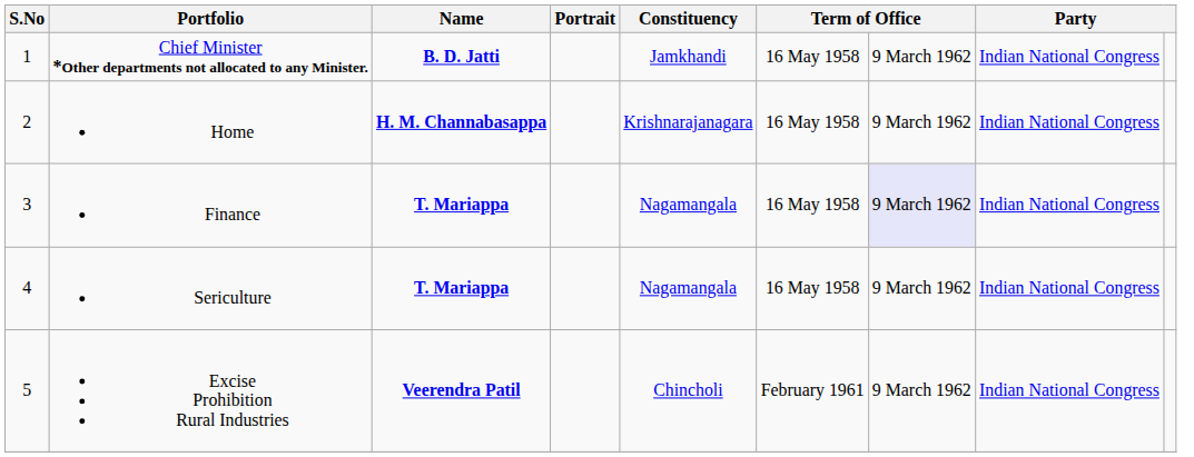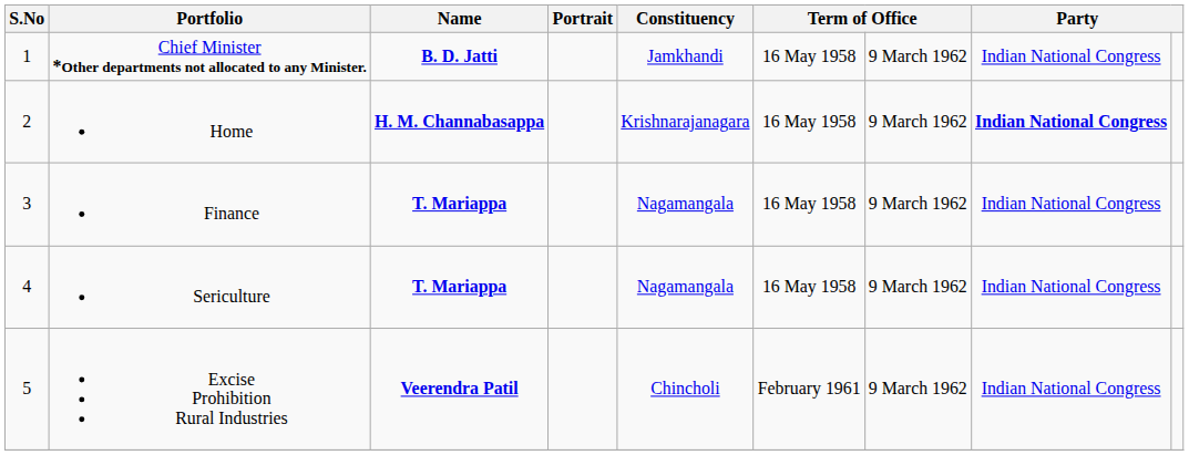Home | column 8: normal -> bold
Finance | column 7: lavender background -> no background
